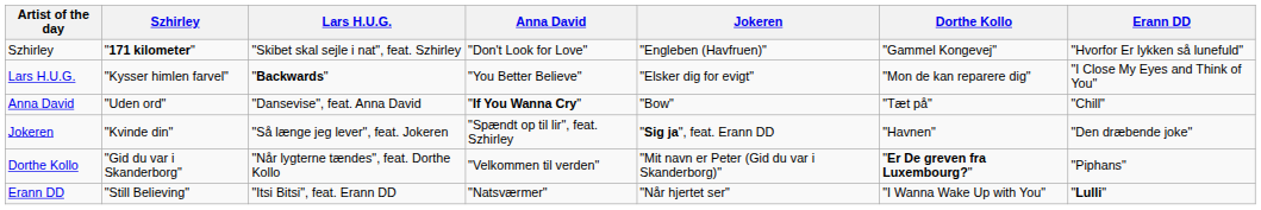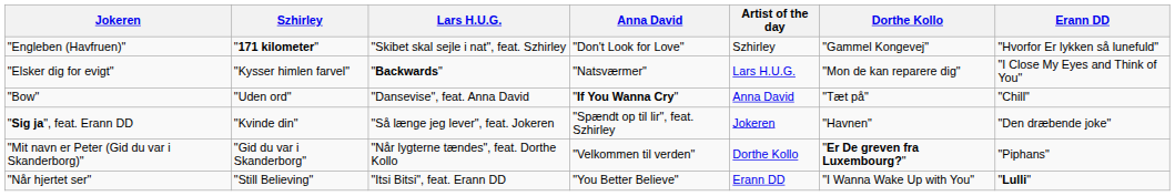columns swapped: Artist of the day <-> Jokeren
row 3 | Anna David: "You Better Believe" -> "Natsværmer"
row 7 | Anna David: "Natsværmer" -> "You Better Believe"
